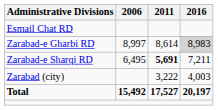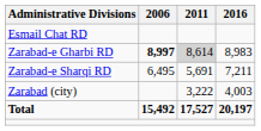Zarabad-e Gharbi RD | 2006: normal -> bold
Zarabad-e Gharbi RD | 2011: no background -> lightgrey background
Zarabad-e Gharbi RD | 2016: lightgrey background -> no background
Zarabad-e Sharqi RD | 2011: bold -> normal
